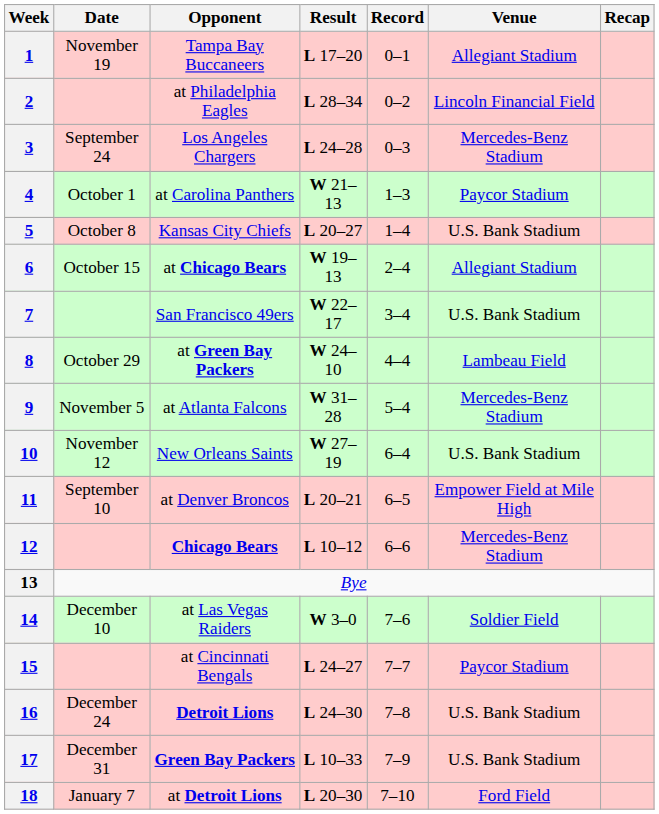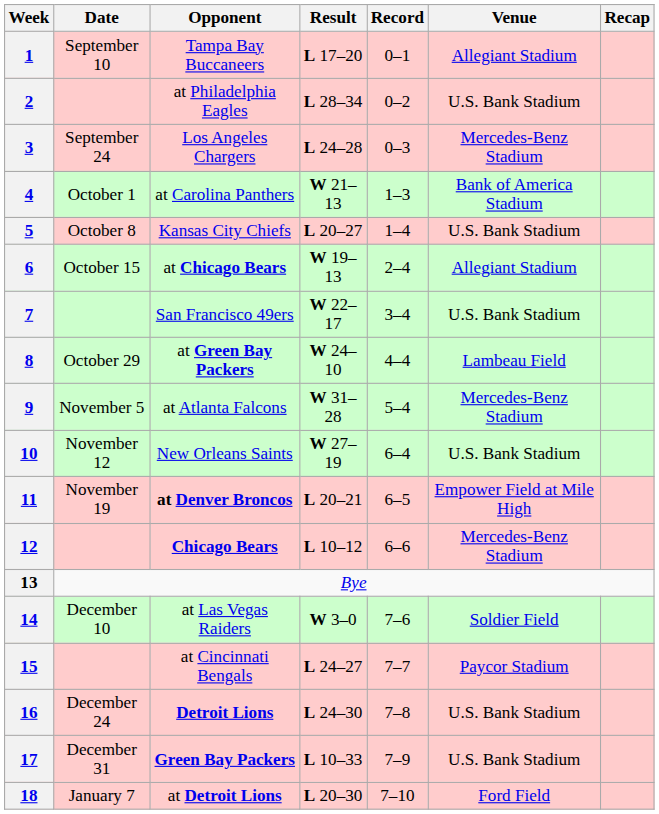1 | Date: November 19 -> September 10
2 | Venue: Lincoln Financial Field -> U.S. Bank Stadium
4 | Venue: Paycor Stadium -> Bank of America Stadium
11 | Date: September 10 -> November 19
11 | Opponent: normal -> bold
